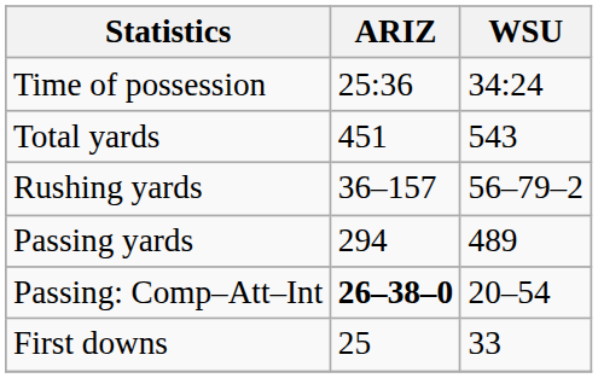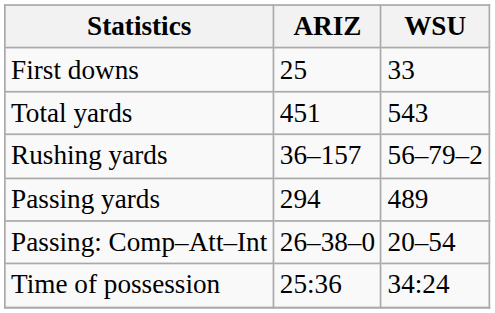rows swapped: First downs <-> Time of possession
Passing: Comp–Att–Int | ARIZ: bold -> normal
